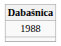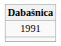row 2 | column 1: 1988 -> 1991
